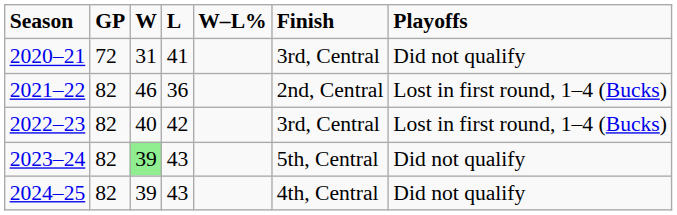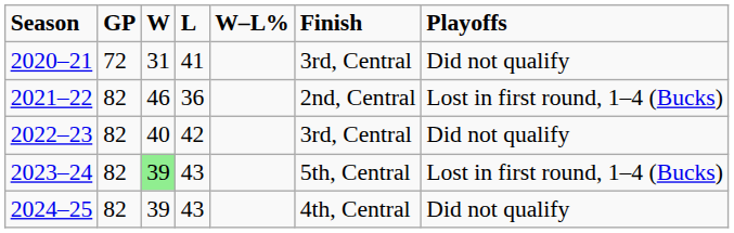2022–23 | column 7: Lost in first round, 1–4 (Bucks) -> Did not qualify
2023–24 | column 7: Did not qualify -> Lost in first round, 1–4 (Bucks)
